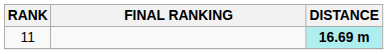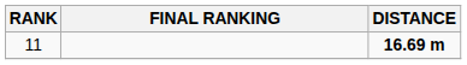11 | DISTANCE: paleturquoise background -> no background
